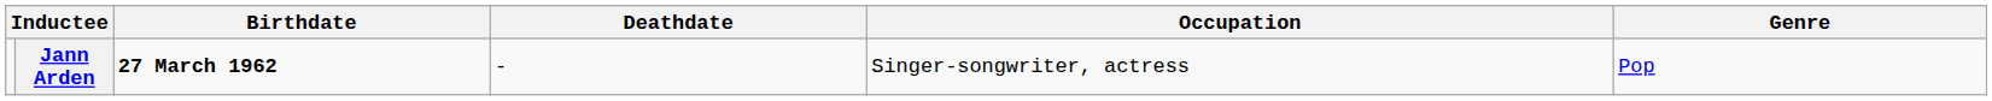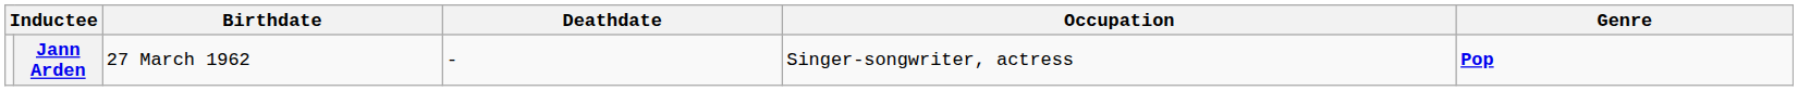Jann Arden | Birthdate: bold -> normal
Jann Arden | Genre: normal -> bold
